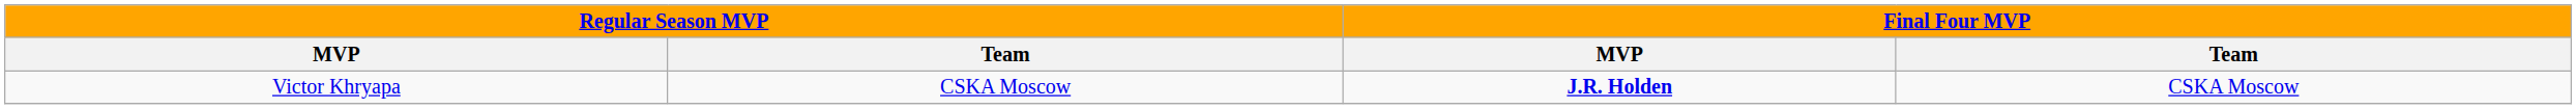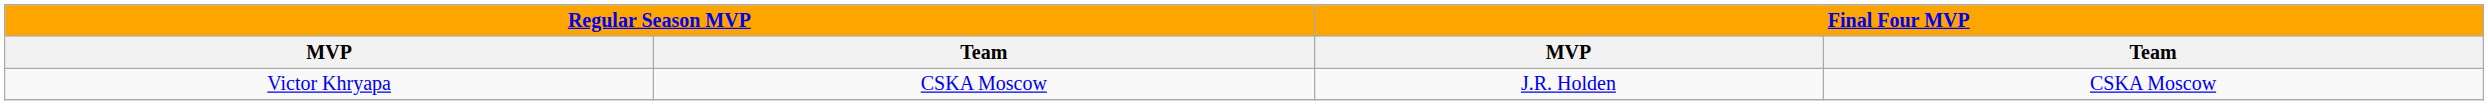Victor Khryapa | Final Four MVP / MVP: bold -> normal
